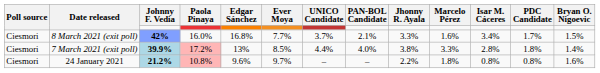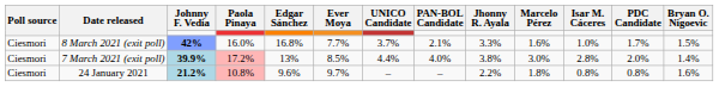8 March 2021 (exit poll) | Isar M. Cáceres: 3.4% -> 1.0%
7 March 2021 (exit poll) | Marcelo Pérez: 3.3% -> 3.0%
7 March 2021 (exit poll) | PDC Candidate: 1.8% -> 2.0%
